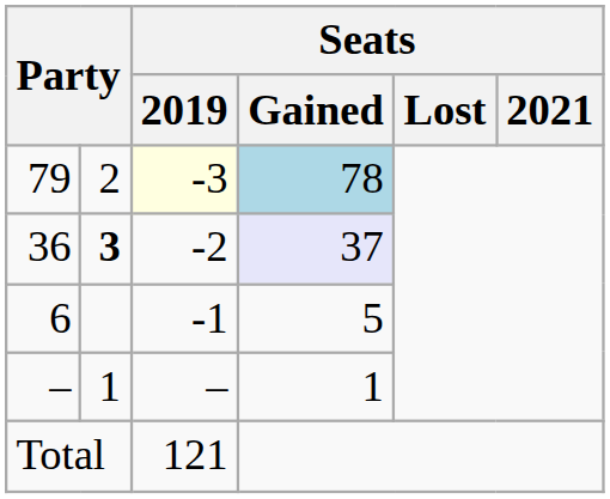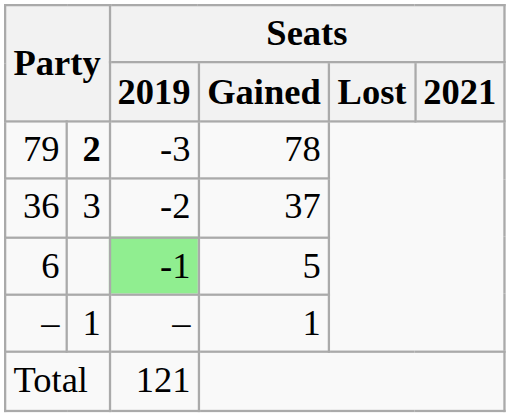79 | column 2: normal -> bold
79 | Seats / 2019: lightyellow background -> no background
79 | Seats / Gained: lightblue background -> no background
36 | column 2: bold -> normal
36 | Seats / Gained: lavender background -> no background
6 | Seats / 2019: no background -> lightgreen background
